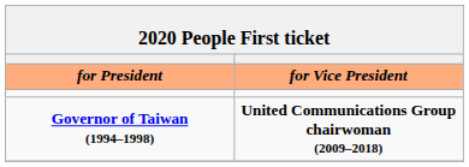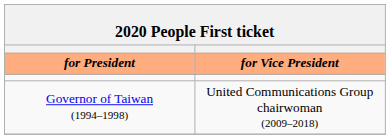Governor of Taiwan (1994–1998) | column 1: bold -> normal
Governor of Taiwan (1994–1998) | column 2: bold -> normal
